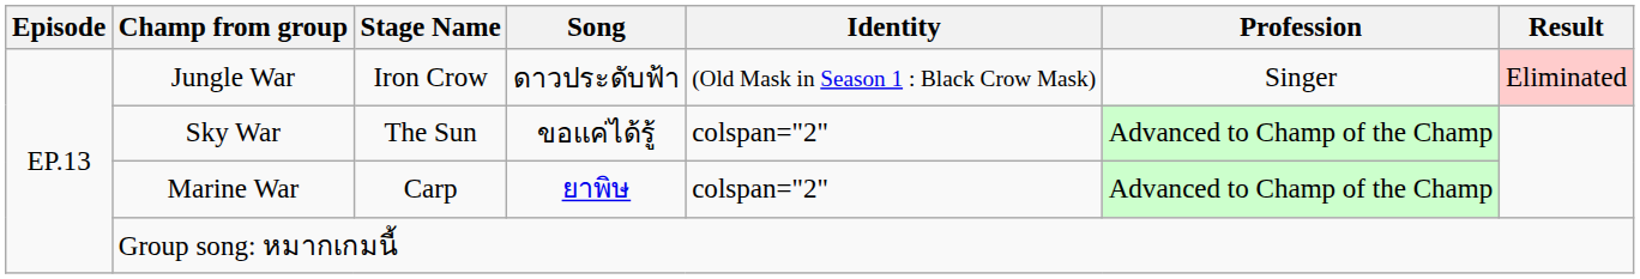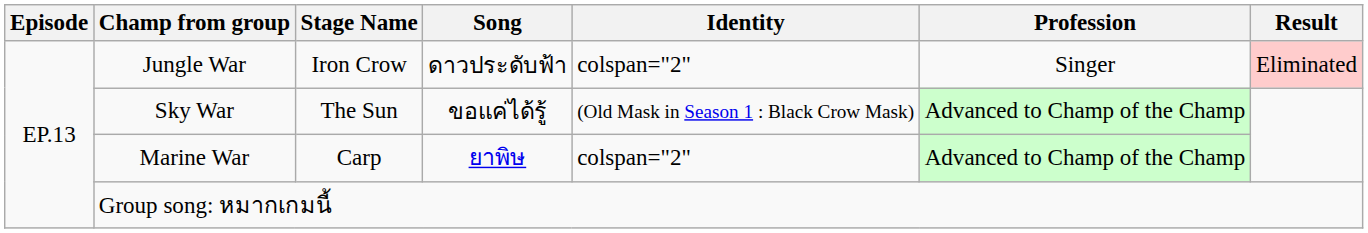Jungle War | Identity: (Old Mask in Season 1 : Black Crow Mask) -> colspan="2"
Sky War | Identity: colspan="2" -> (Old Mask in Season 1 : Black Crow Mask)
